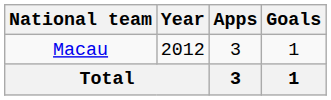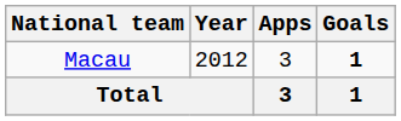Macau | Goals: normal -> bold
